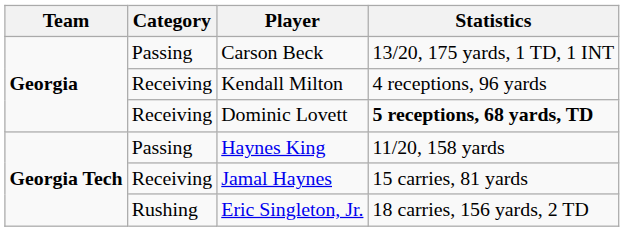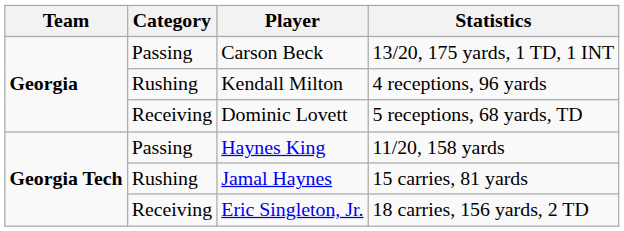Kendall Milton | Category: Receiving -> Rushing
Dominic Lovett | Statistics: bold -> normal
Jamal Haynes | Category: Receiving -> Rushing
Eric Singleton, Jr. | Category: Rushing -> Receiving
